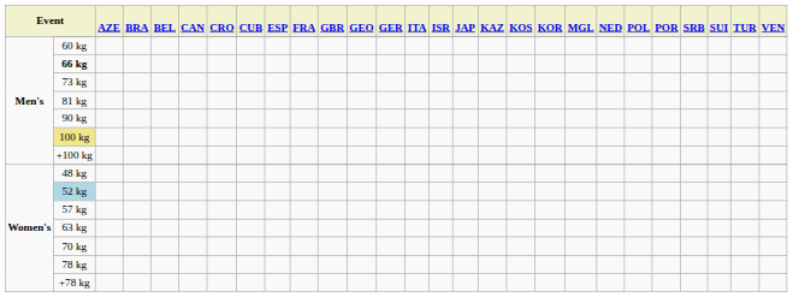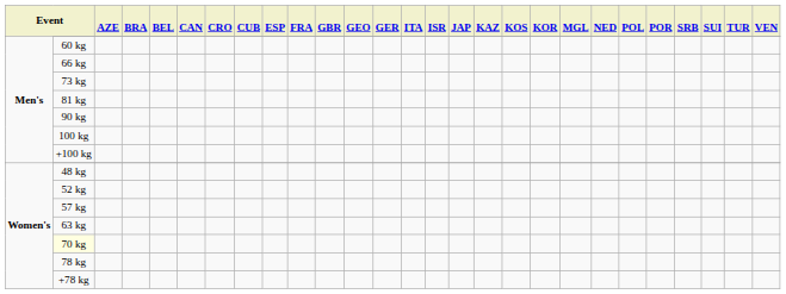66 kg | column 2: bold -> normal
100 kg | column 2: khaki background -> no background
52 kg | column 2: lightblue background -> no background
70 kg | column 2: no background -> lightyellow background
